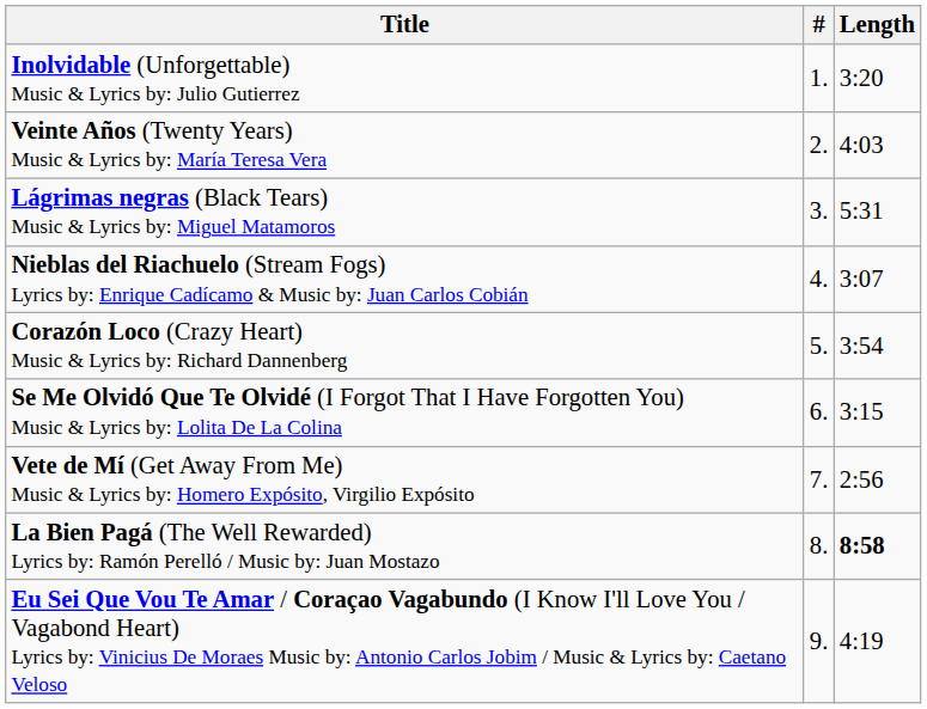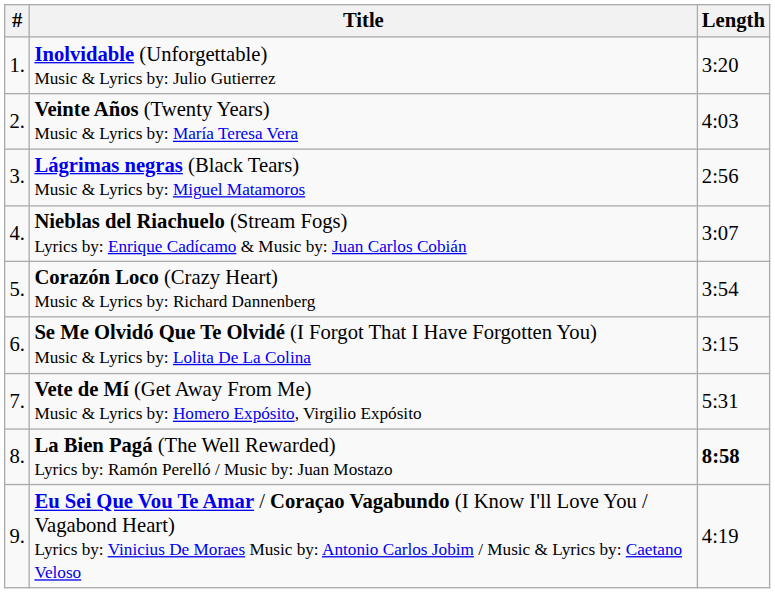columns swapped: # <-> Title
row 4 | Length: 5:31 -> 2:56
row 8 | Length: 2:56 -> 5:31
